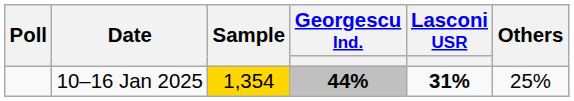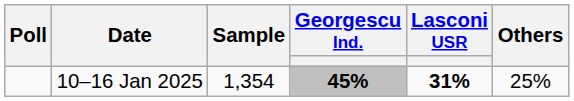10–16 Jan 2025 | Sample: gold background -> no background
10–16 Jan 2025 | Georgescu Ind.: 44% -> 45%
